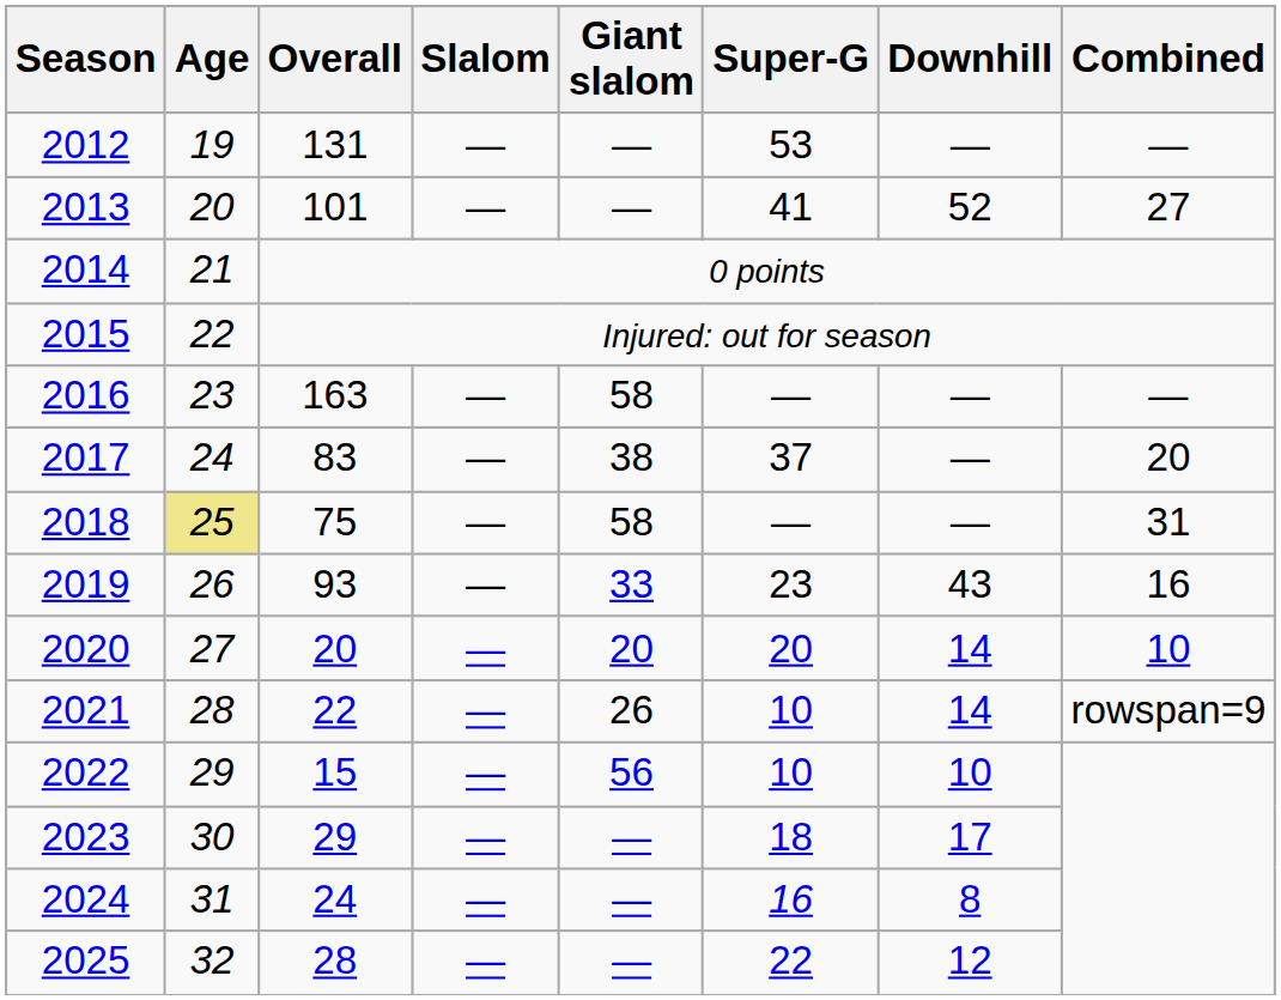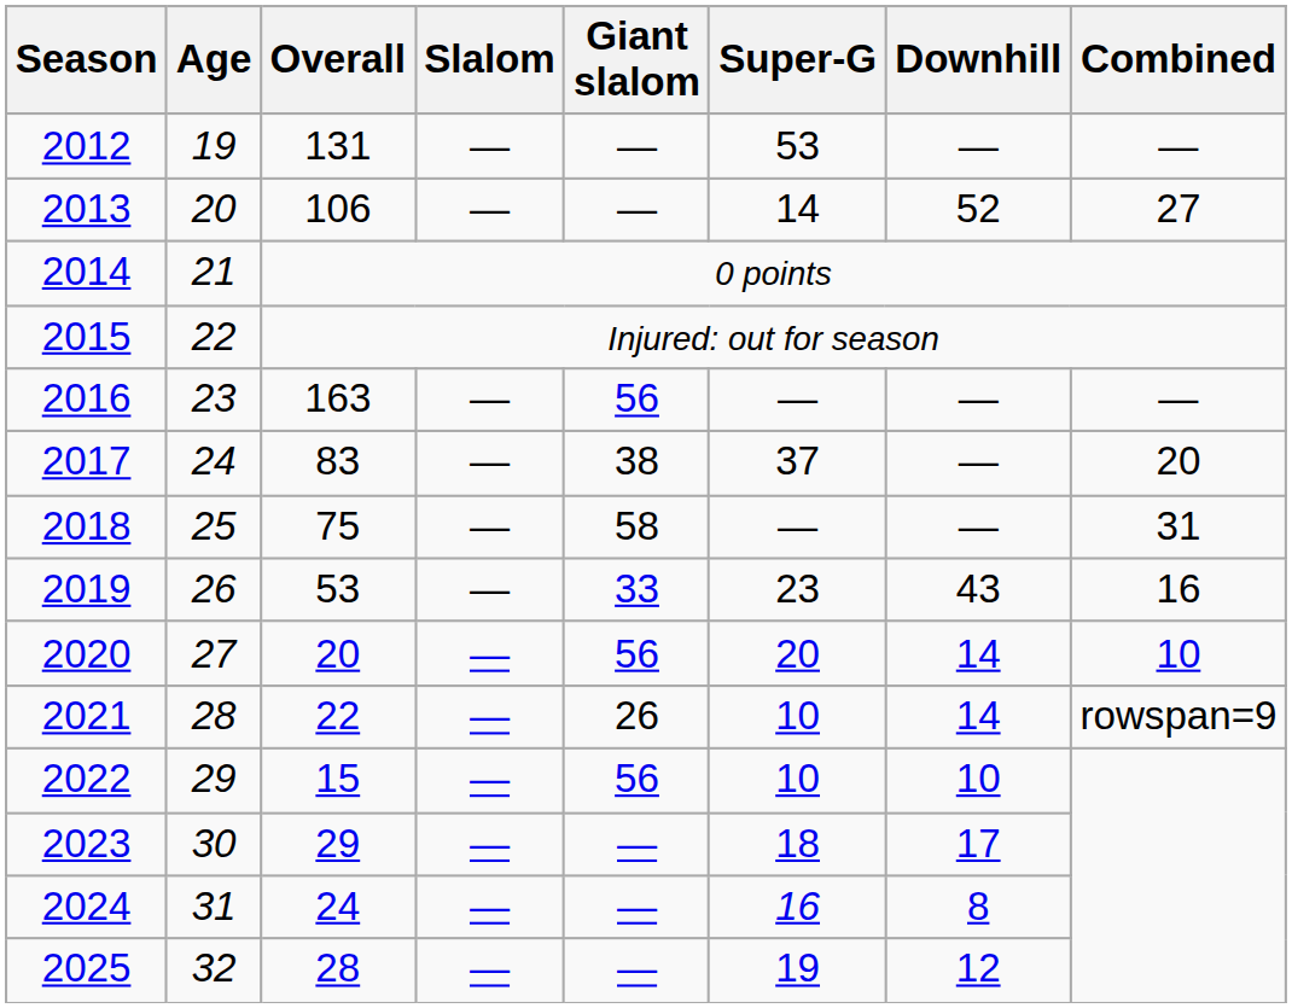2013 | Overall: 101 -> 106
2013 | Super-G: 41 -> 14
2016 | Giant slalom: 58 -> 56
2018 | Age: khaki background -> no background
2019 | Overall: 93 -> 53
2020 | Giant slalom: 20 -> 56
2025 | Super-G: 22 -> 19
